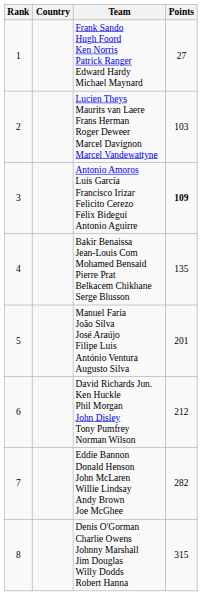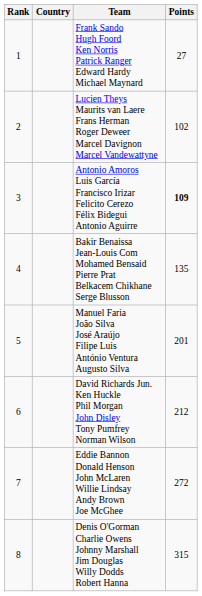row 3 | Points: 103 -> 102
row 8 | Points: 282 -> 272
